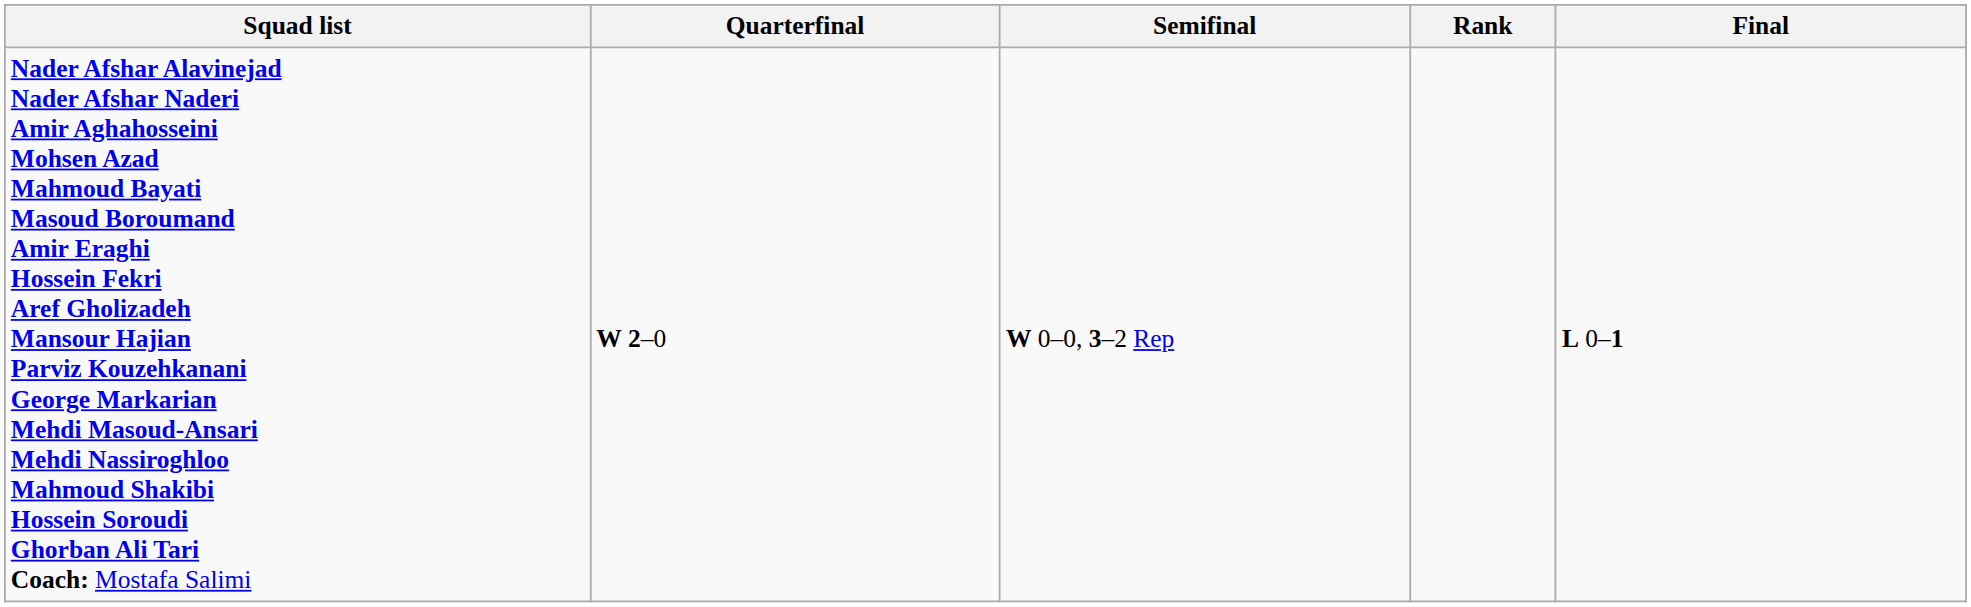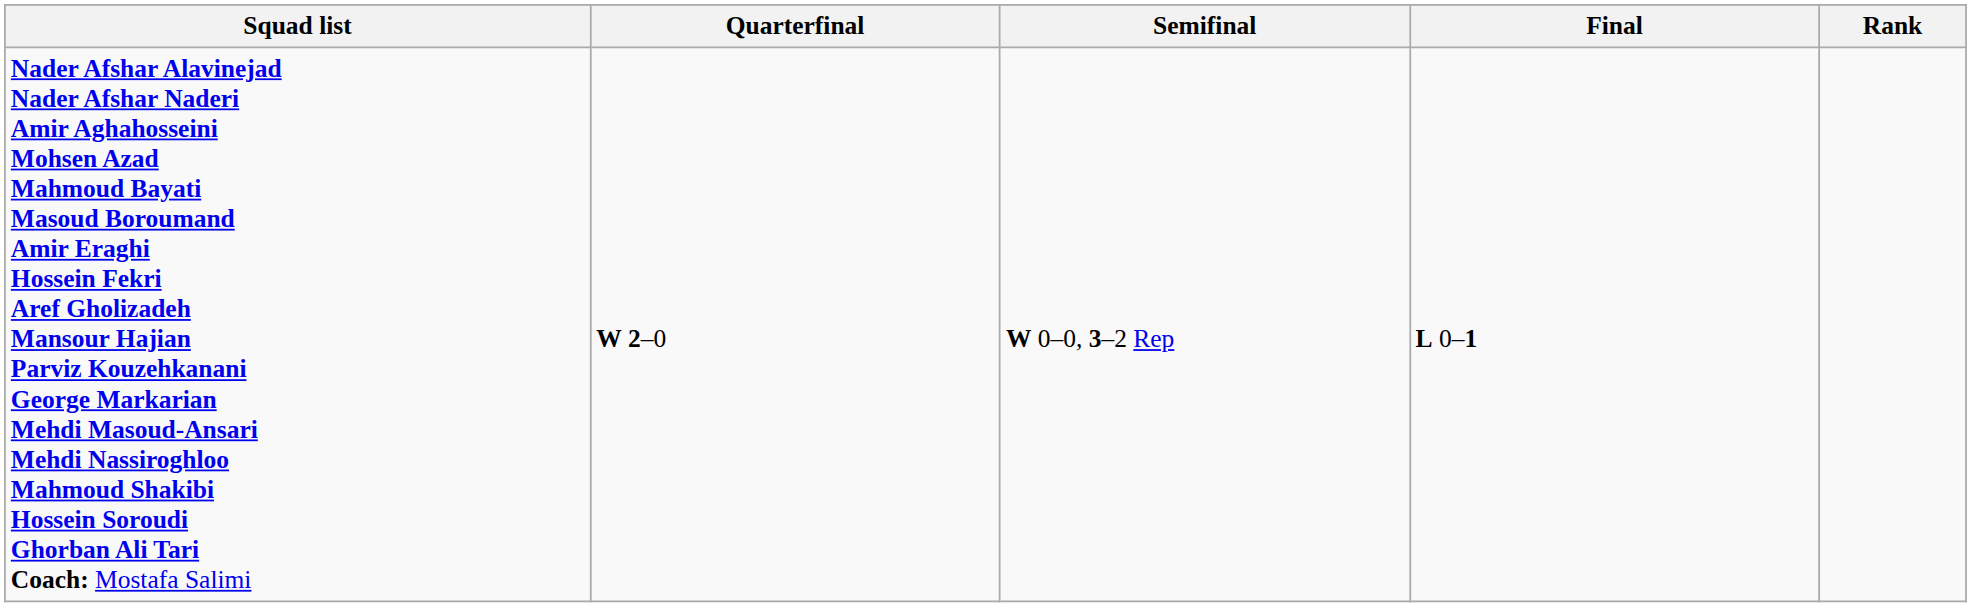columns swapped: Final <-> Rank
